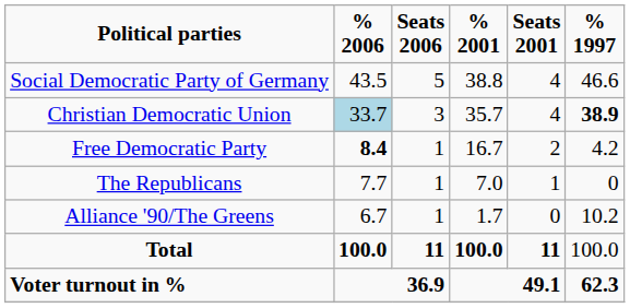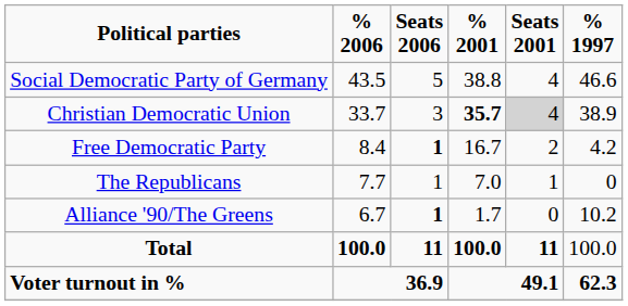Christian Democratic Union | % 2006: lightblue background -> no background
Christian Democratic Union | % 2001: normal -> bold
Christian Democratic Union | Seats 2001: no background -> lightgrey background
Christian Democratic Union | % 1997: bold -> normal
Free Democratic Party | % 2006: bold -> normal
Free Democratic Party | Seats 2006: normal -> bold
Alliance '90/The Greens | Seats 2006: normal -> bold
